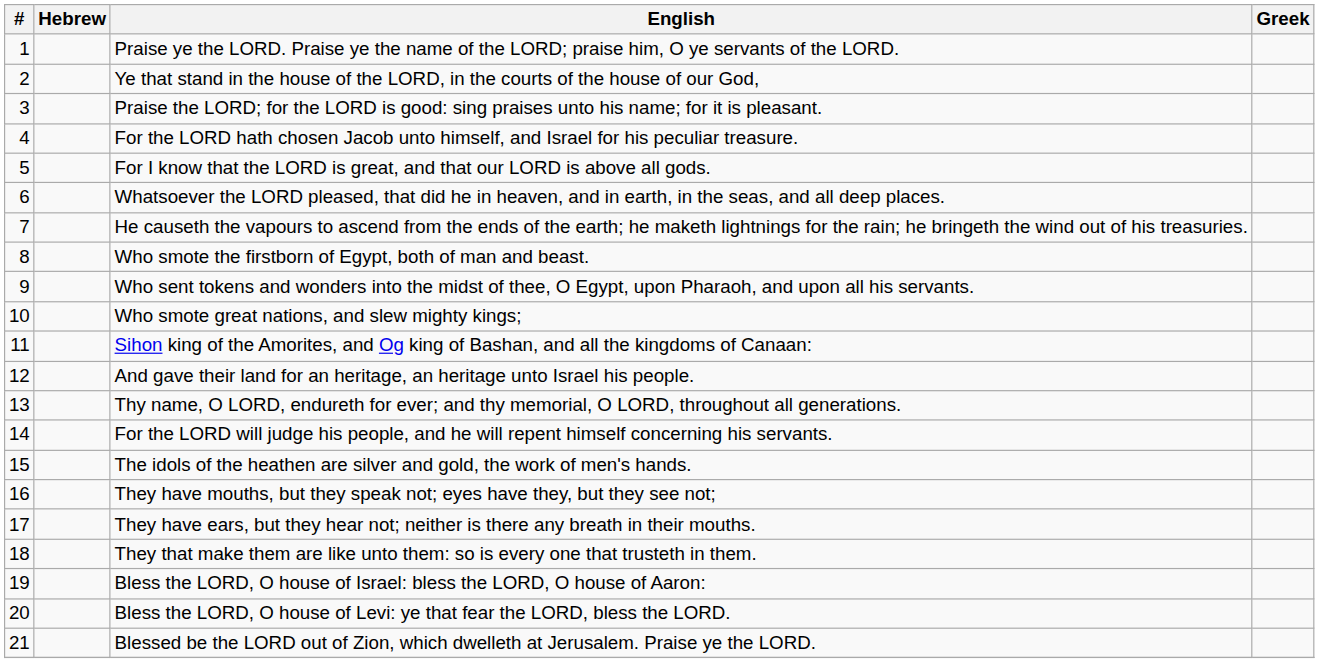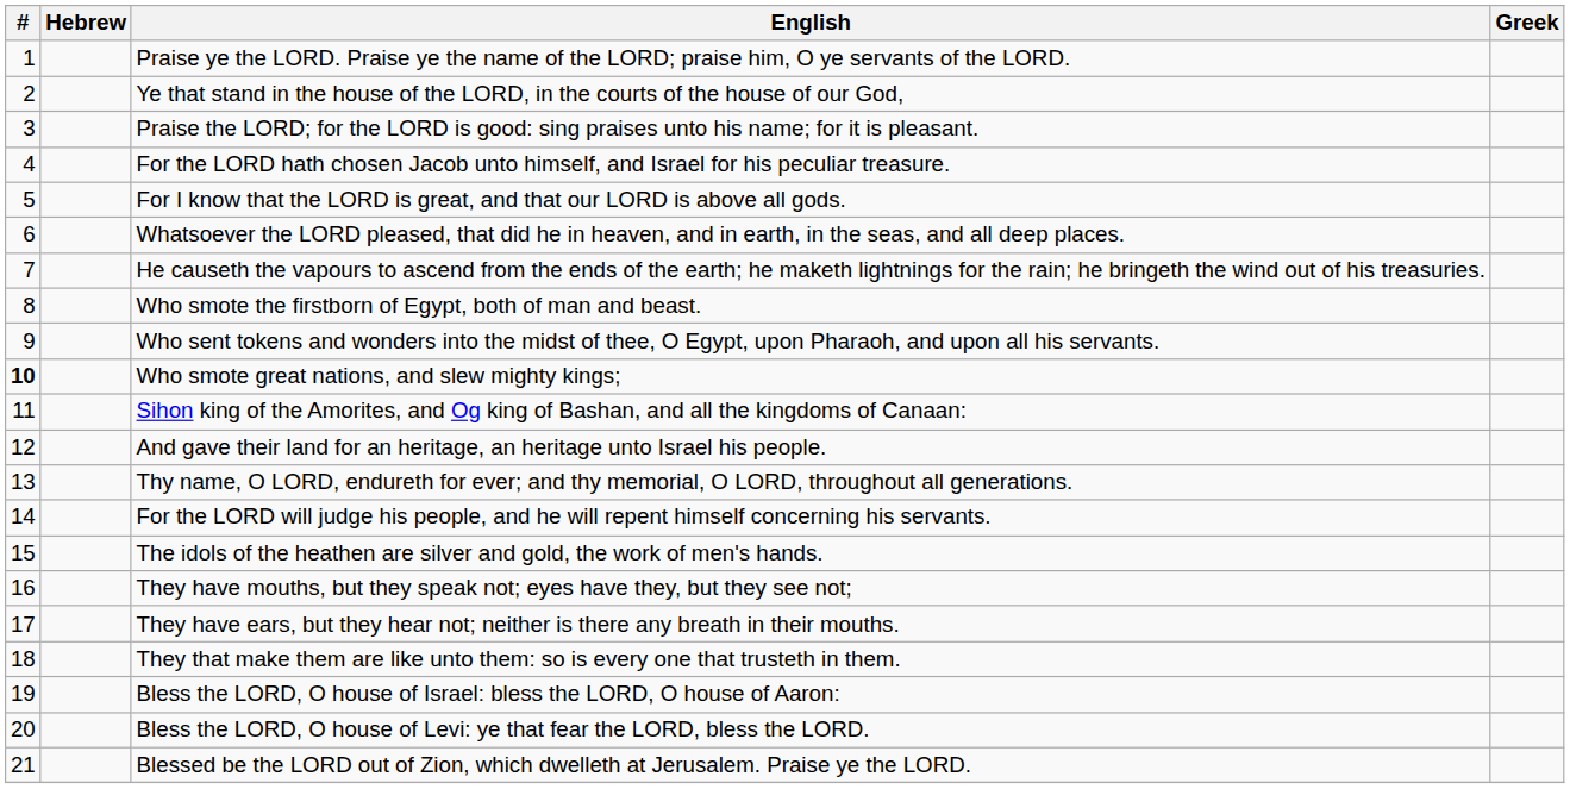Who smote great nations, and slew mighty kings; | #: normal -> bold
